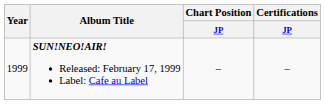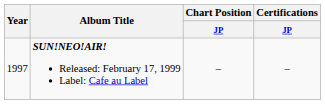row 3 | Year: 1999 -> 1997
